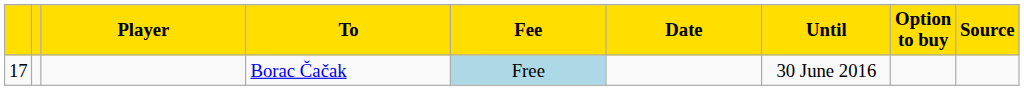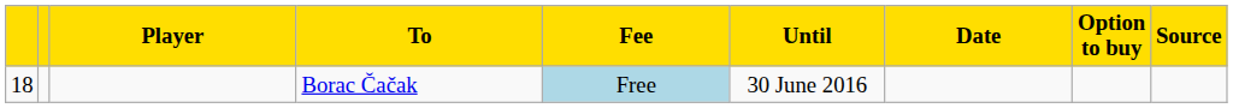columns swapped: Date <-> Until
Borac Čačak | column 1: 17 -> 18
